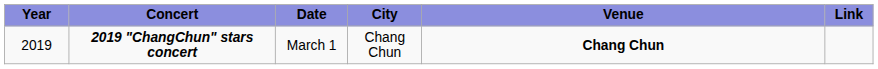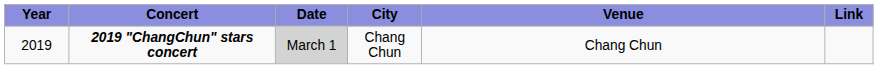2019 "ChangChun" stars concert | Date: no background -> lightgrey background
2019 "ChangChun" stars concert | Venue: bold -> normal
